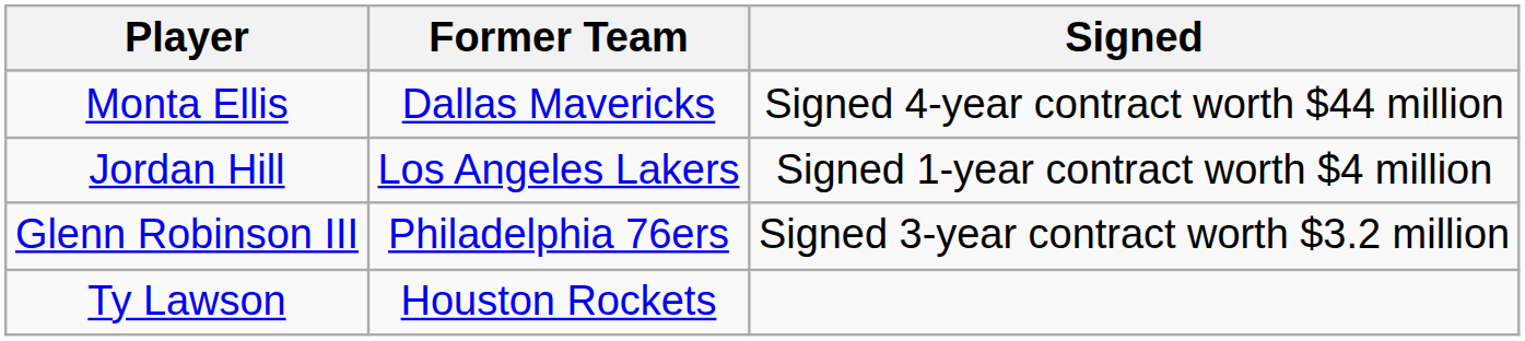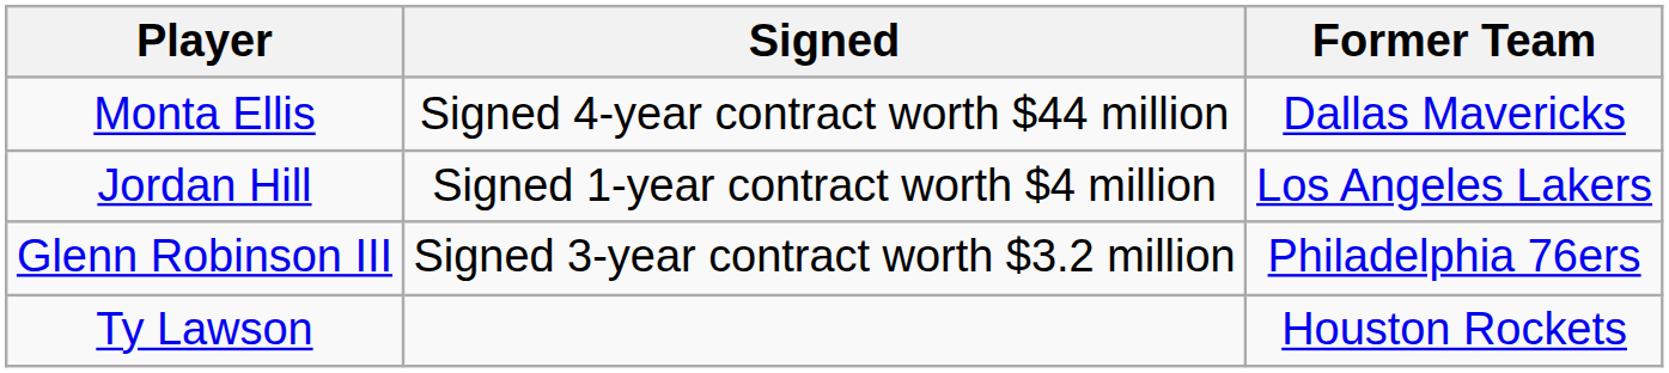columns swapped: Signed <-> Former Team
